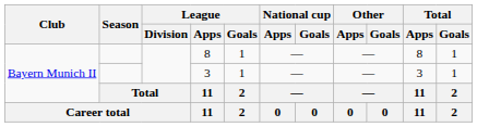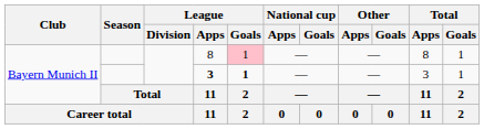row 3 | League / Goals: no background -> pink background
row 4 | League / Apps: normal -> bold
row 4 | League / Goals: normal -> bold
